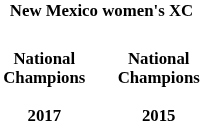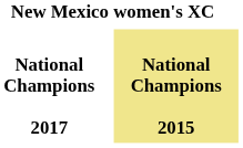National Champions 2017 | column 2: no background -> khaki background
